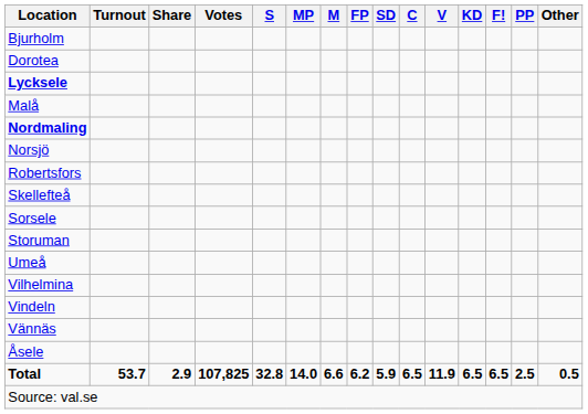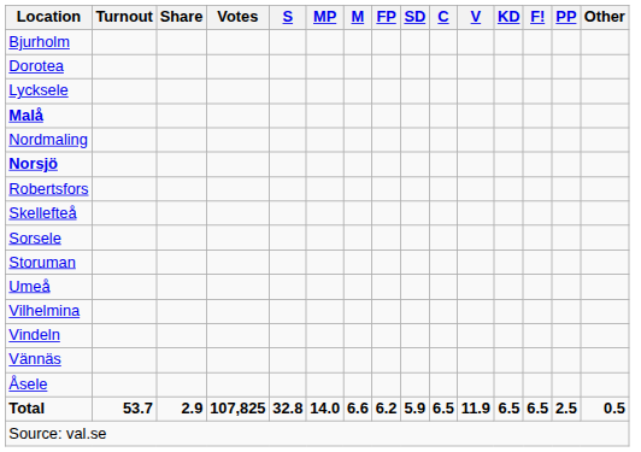Lycksele | Location: bold -> normal
Malå | Location: normal -> bold
Nordmaling | Location: bold -> normal
Norsjö | Location: normal -> bold
